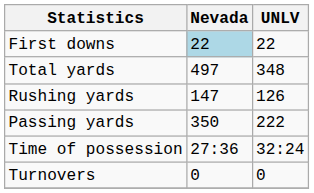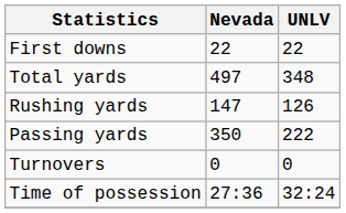First downs | Nevada: lightblue background -> no background
rows swapped: Turnovers <-> Time of possession
